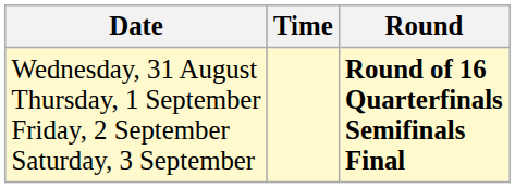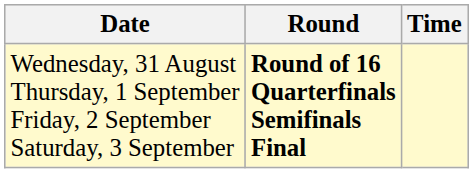columns swapped: Time <-> Round
